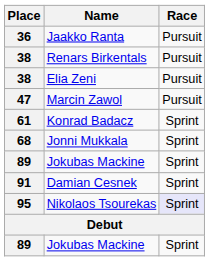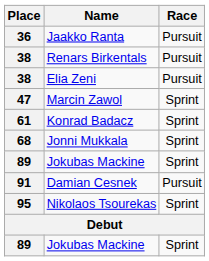Marcin Zawol | Race: Pursuit -> Sprint
Damian Cesnek | Race: Sprint -> Pursuit
Nikolaos Tsourekas | Race: lavender background -> no background
